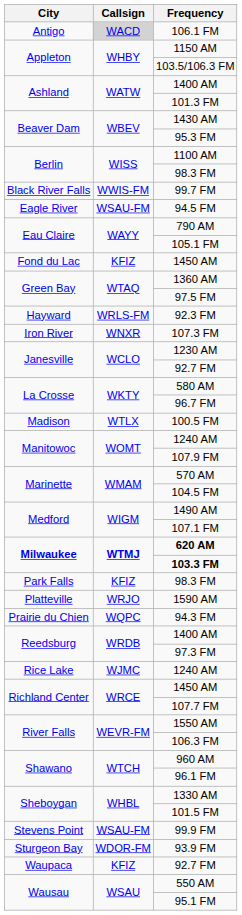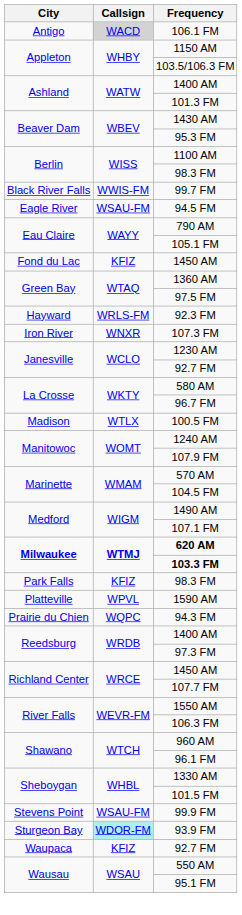1590 AM | Callsign: WRJO -> WPVL
- row: Rice Lake | WJMC | 1240 AM
93.9 FM | Callsign: no background -> paleturquoise background
